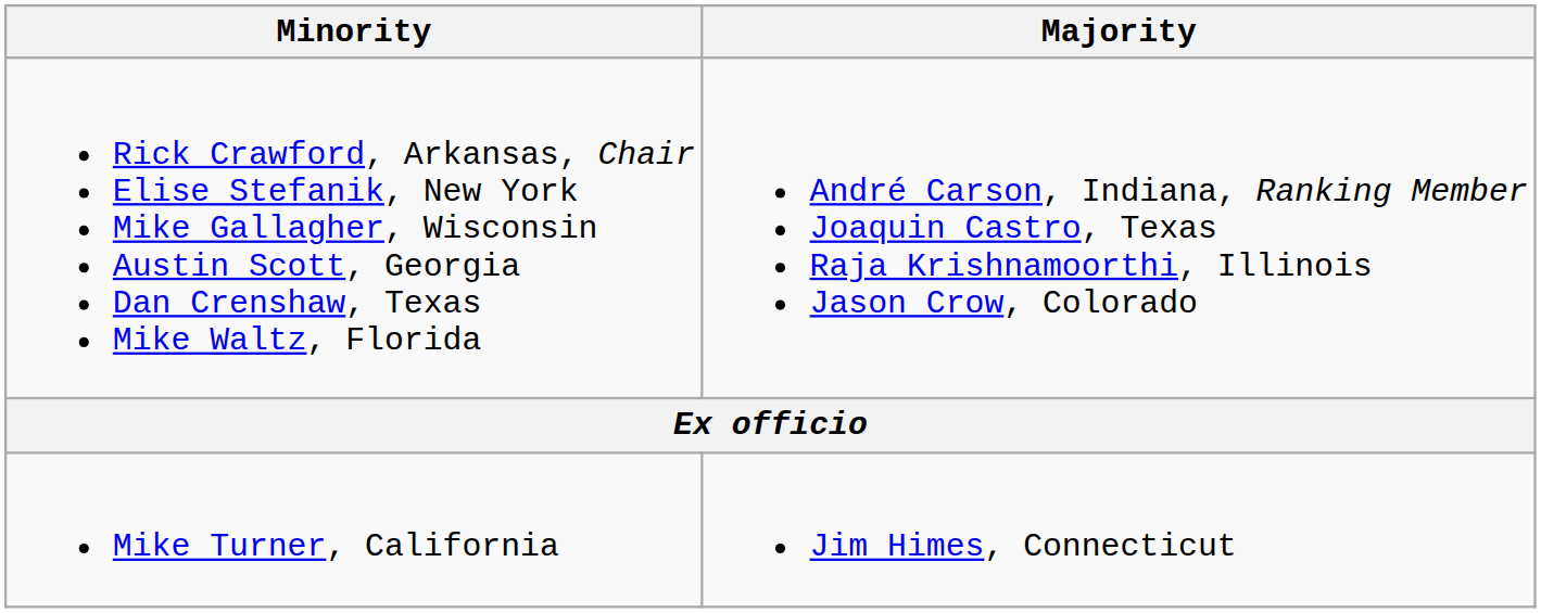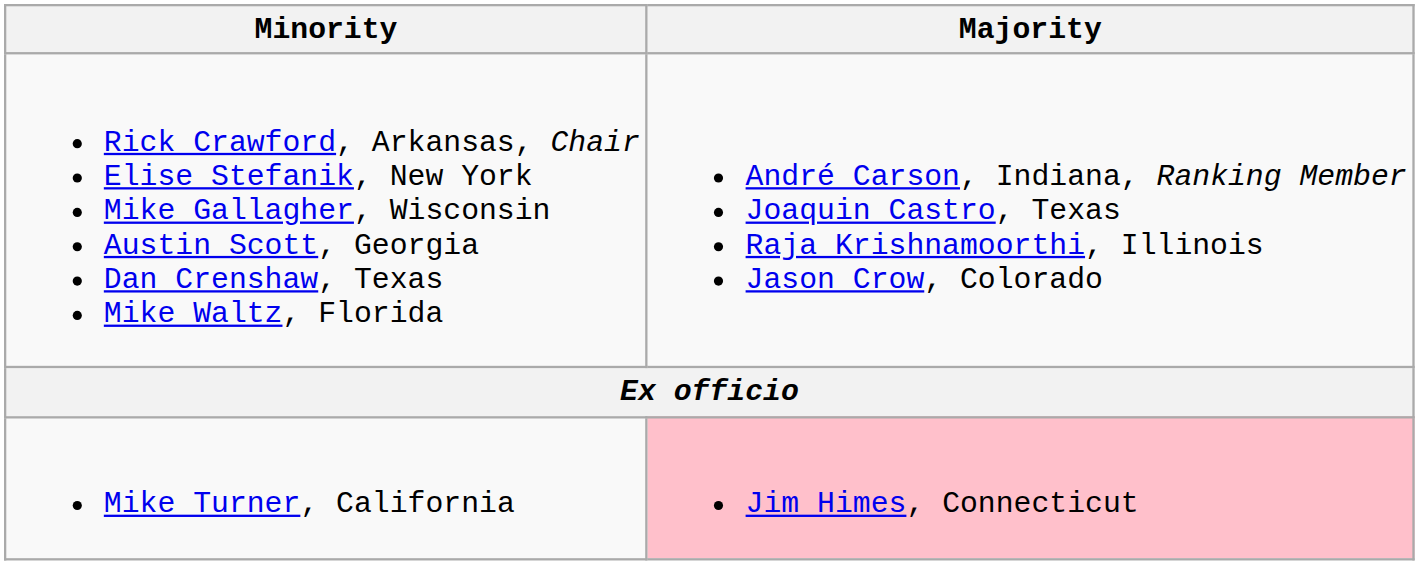Mike Turner, California | Majority: no background -> pink background
